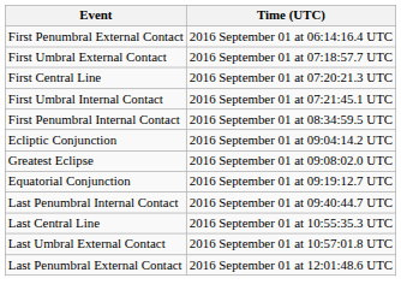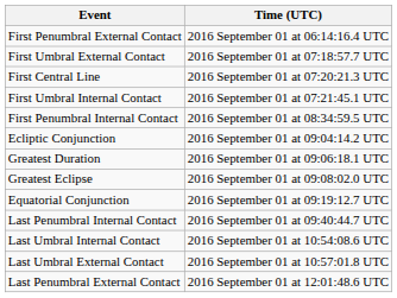+ row: Greatest Duration | 2016 September 01 at 09:06:18.1 UTC
+ row: Last Umbral Internal Contact | 2016 September 01 at 10:54:08.6 UTC
- row: Last Central Line | 2016 September 01 at 10:55:35.3 UTC
